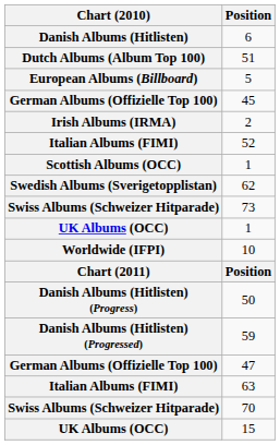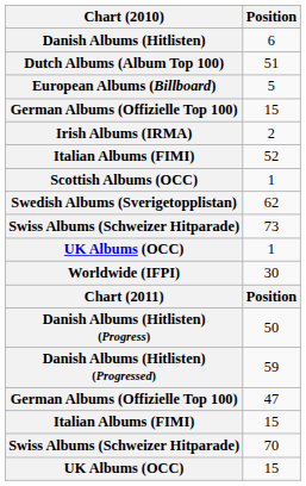row 5 | Position: 45 -> 15
row 12 | Position: 10 -> 30
row 17 | Position: 63 -> 15
